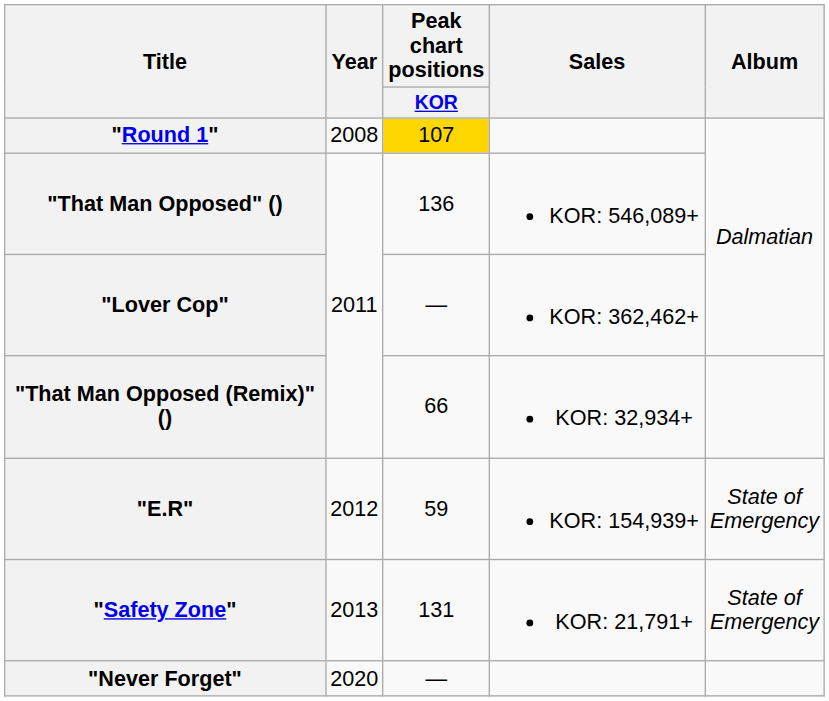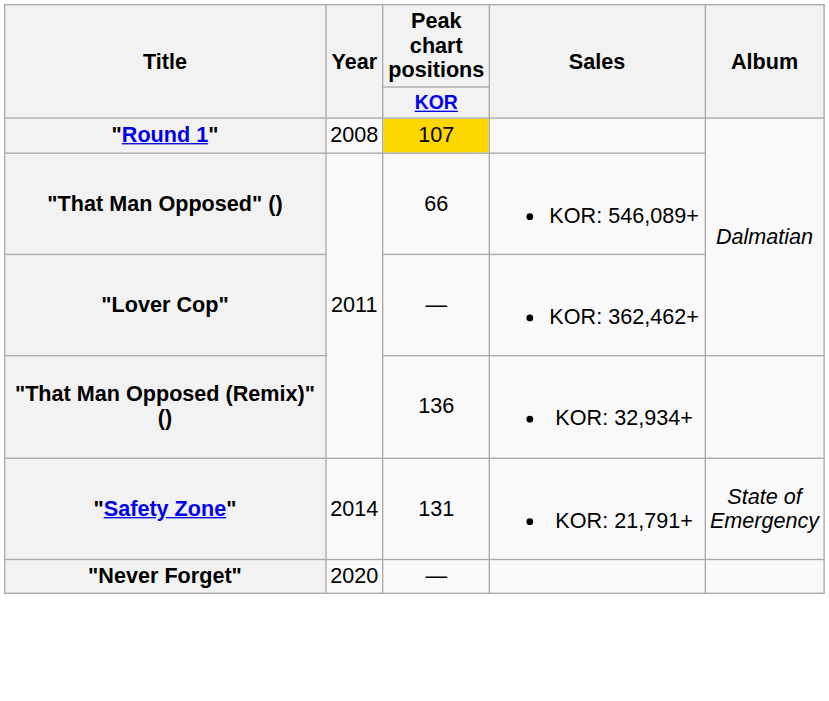"That Man Opposed" () | Peak chart positions / KOR: 136 -> 66
"That Man Opposed (Remix)" () | Peak chart positions / KOR: 66 -> 136
- row: "E.R" | 2012 | 59 | KOR: 154,939+ | State of Emergency
"Safety Zone" | Year: 2013 -> 2014
